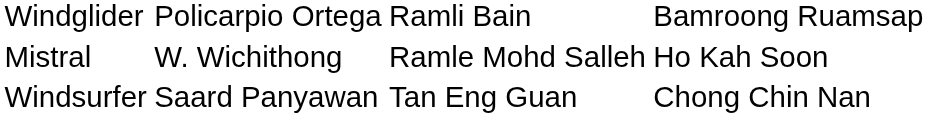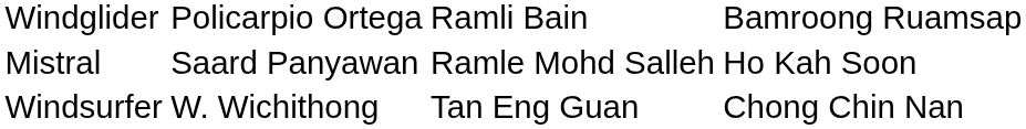Mistral | column 2: W. Wichithong -> Saard Panyawan
Windsurfer | column 2: Saard Panyawan -> W. Wichithong
